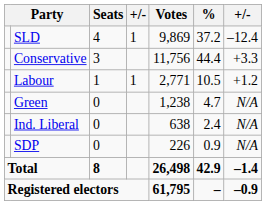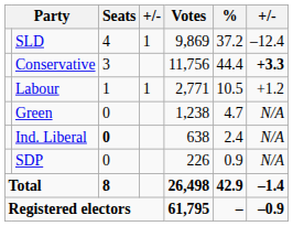Conservative | column 7: normal -> bold
Ind. Liberal | Seats: normal -> bold
